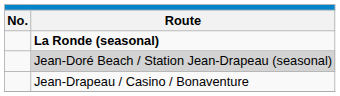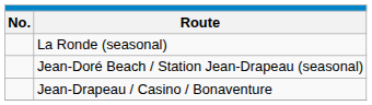La Ronde (seasonal) | Route: bold -> normal
Jean-Doré Beach / Station Jean-Drapeau (seasonal) | Route: lightgrey background -> no background
